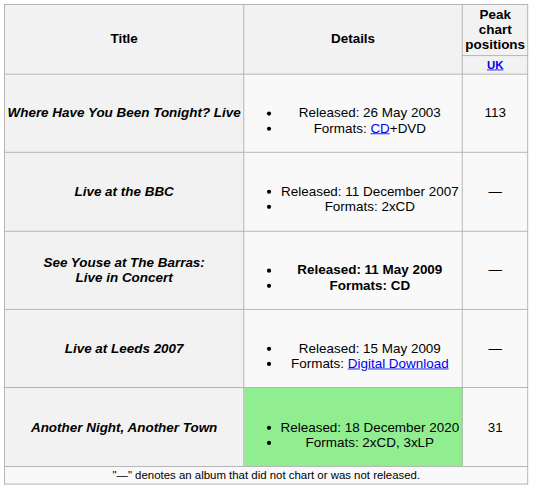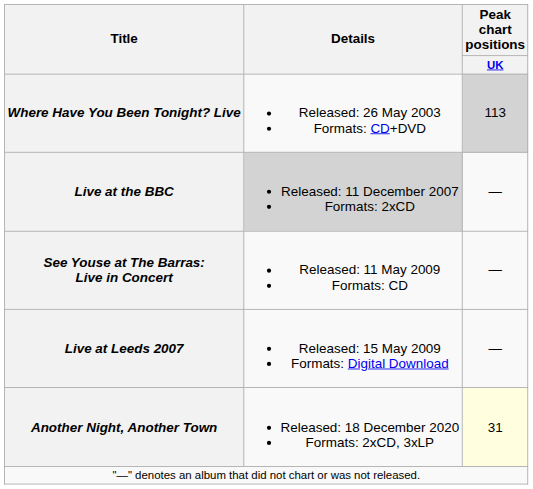Where Have You Been Tonight? Live | Peak chart positions / UK: no background -> lightgrey background
Live at the BBC | Details: no background -> lightgrey background
See Youse at The Barras: Live in Concert | Details: bold -> normal
Another Night, Another Town | Details: lightgreen background -> no background
Another Night, Another Town | Peak chart positions / UK: no background -> lightyellow background
